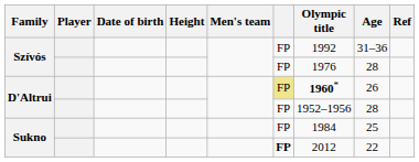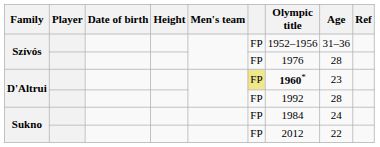row 2 | Olympic title: 1992 -> 1952–1956
row 4 | Age: 26 -> 23
row 5 | Olympic title: 1952–1956 -> 1992
row 6 | Age: 25 -> 24
row 7 | column 6: bold -> normal
